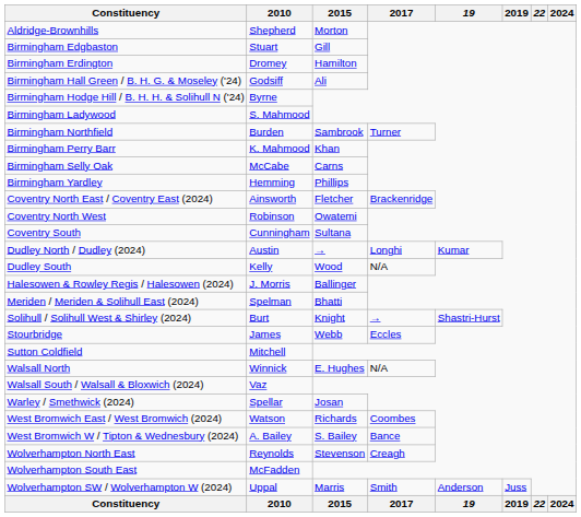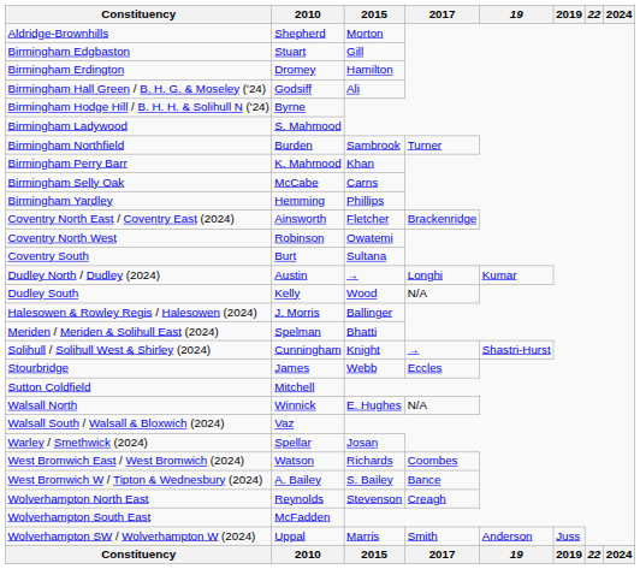Coventry South | 2010: Cunningham -> Burt
Solihull / Solihull West & Shirley (2024) | 2010: Burt -> Cunningham
